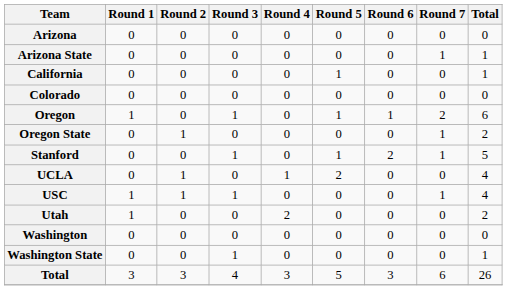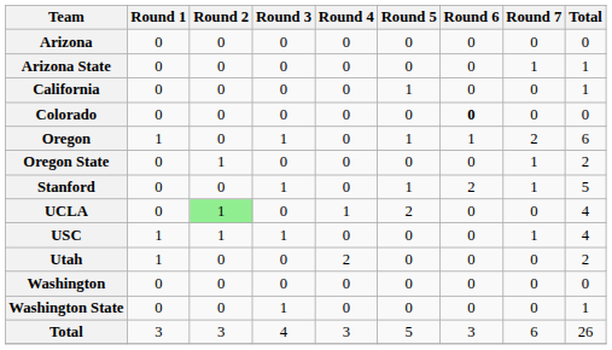Colorado | Round 6: normal -> bold
UCLA | Round 2: no background -> lightgreen background
